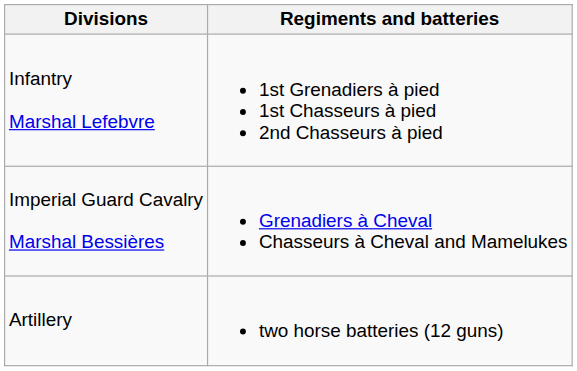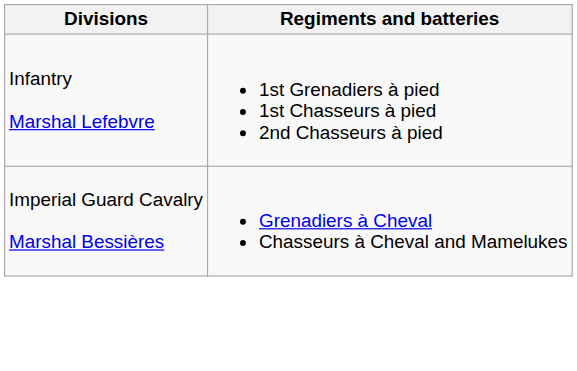- row: Artillery | two horse batteries (12 guns)
